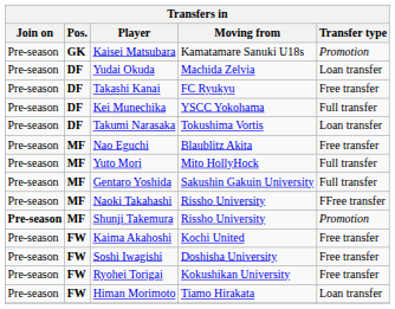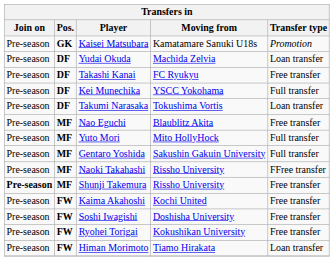Shunji Takemura | Transfer type: Promotion -> Free transfer
